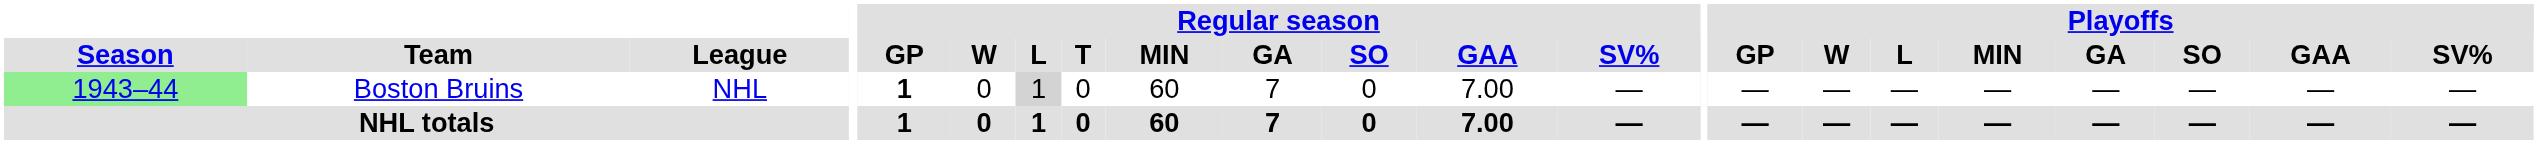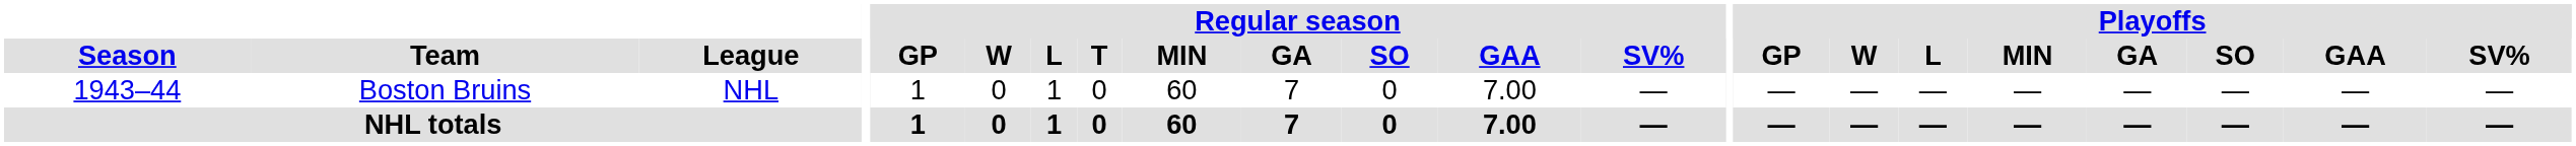Boston Bruins | Season: lightgreen background -> no background
Boston Bruins | Regular season / GP: bold -> normal
Boston Bruins | Regular season / L: lightgrey background -> no background
